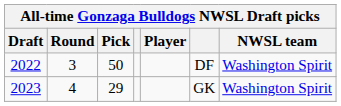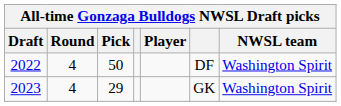2022 | Round: 3 -> 4
